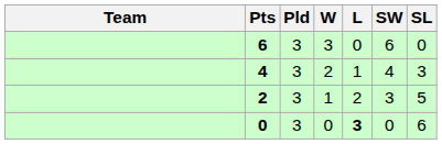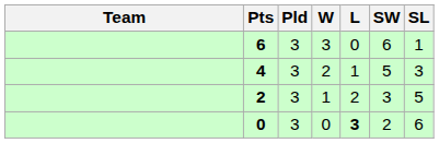row 2 | SL: 0 -> 1
row 3 | SW: 4 -> 5
row 5 | SW: 0 -> 2
